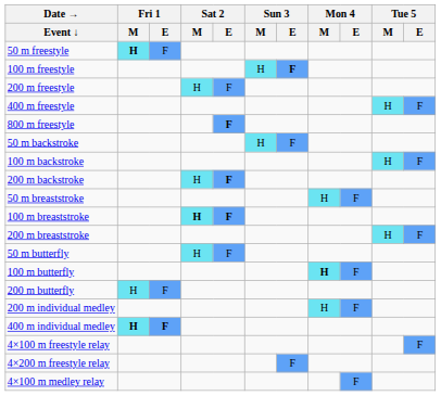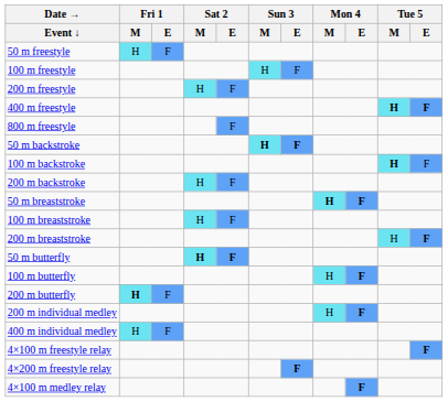50 m freestyle | Fri 1 / M: bold -> normal
100 m freestyle | Sun 3 / E: bold -> normal
400 m freestyle | Tue 5 / M: normal -> bold
400 m freestyle | Tue 5 / E: normal -> bold
800 m freestyle | Sat 2 / E: bold -> normal
50 m backstroke | Sun 3 / M: normal -> bold
50 m backstroke | Sun 3 / E: normal -> bold
100 m backstroke | Tue 5 / M: normal -> bold
200 m backstroke | Sat 2 / E: bold -> normal
50 m breaststroke | Mon 4 / M: normal -> bold
50 m breaststroke | Mon 4 / E: normal -> bold
100 m breaststroke | Sat 2 / M: bold -> normal
100 m breaststroke | Sat 2 / E: bold -> normal
200 m breaststroke | Tue 5 / E: normal -> bold
50 m butterfly | Sat 2 / M: normal -> bold
50 m butterfly | Sat 2 / E: normal -> bold
100 m butterfly | Mon 4 / M: bold -> normal
100 m butterfly | Mon 4 / E: normal -> bold
200 m butterfly | Fri 1 / M: normal -> bold
200 m individual medley | Mon 4 / E: normal -> bold
400 m individual medley | Fri 1 / M: bold -> normal
400 m individual medley | Fri 1 / E: bold -> normal
4×100 m freestyle relay | Tue 5 / E: normal -> bold
4×200 m freestyle relay | Sun 3 / E: normal -> bold
4×100 m medley relay | Mon 4 / E: normal -> bold
